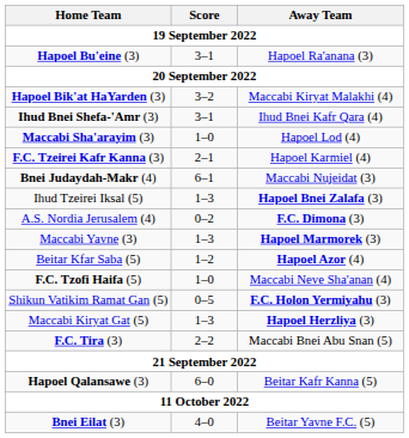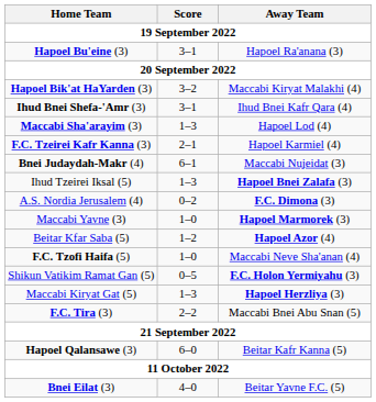Maccabi Sha'arayim (3) | Score: 1–0 -> 1–3
Maccabi Yavne (3) | Score: 1–3 -> 1–0
